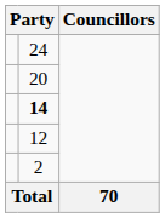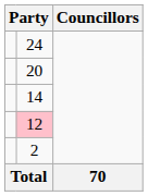14 | column 2: bold -> normal
12 | column 2: no background -> pink background
